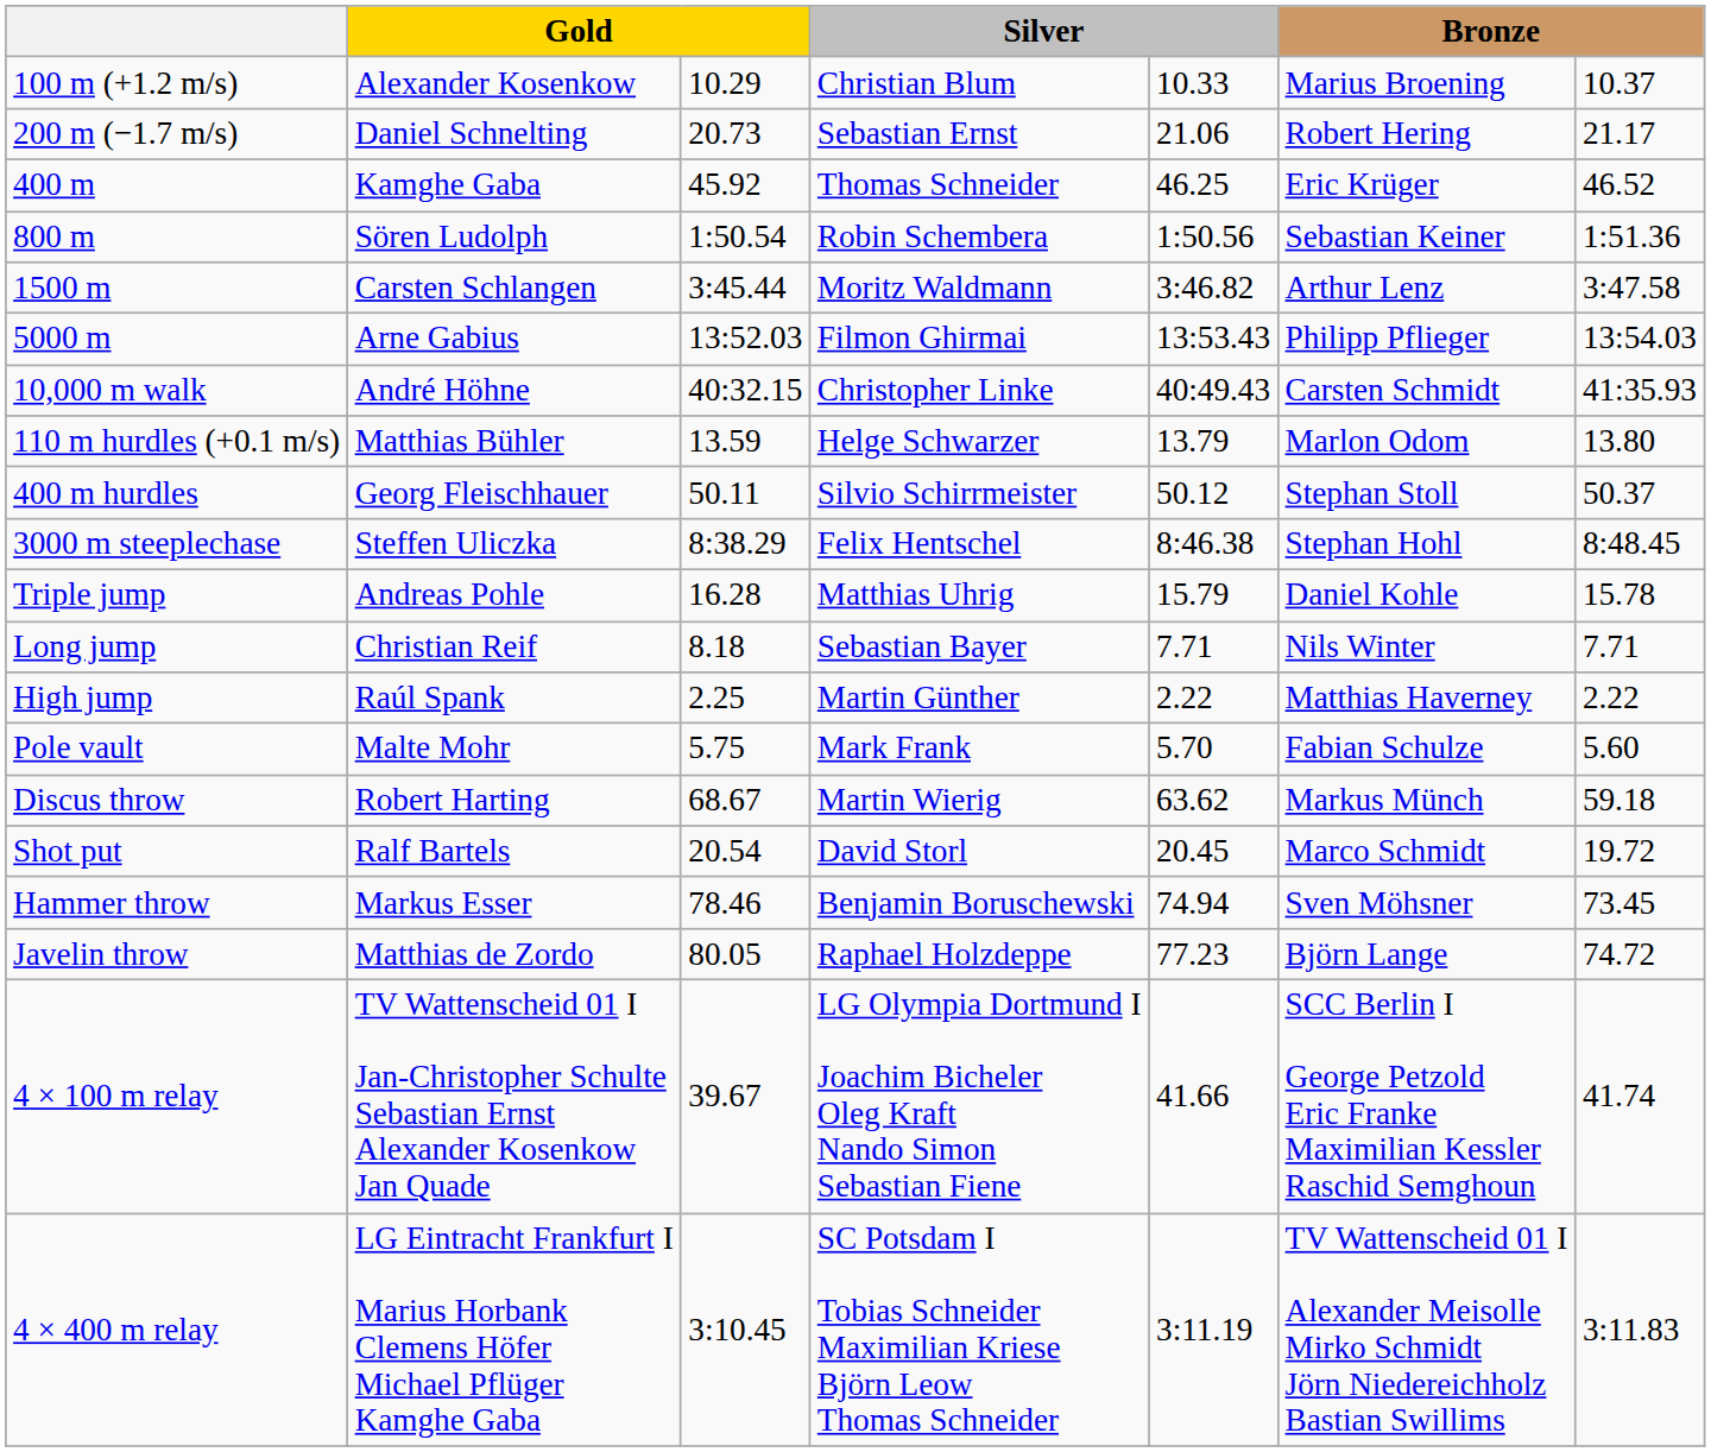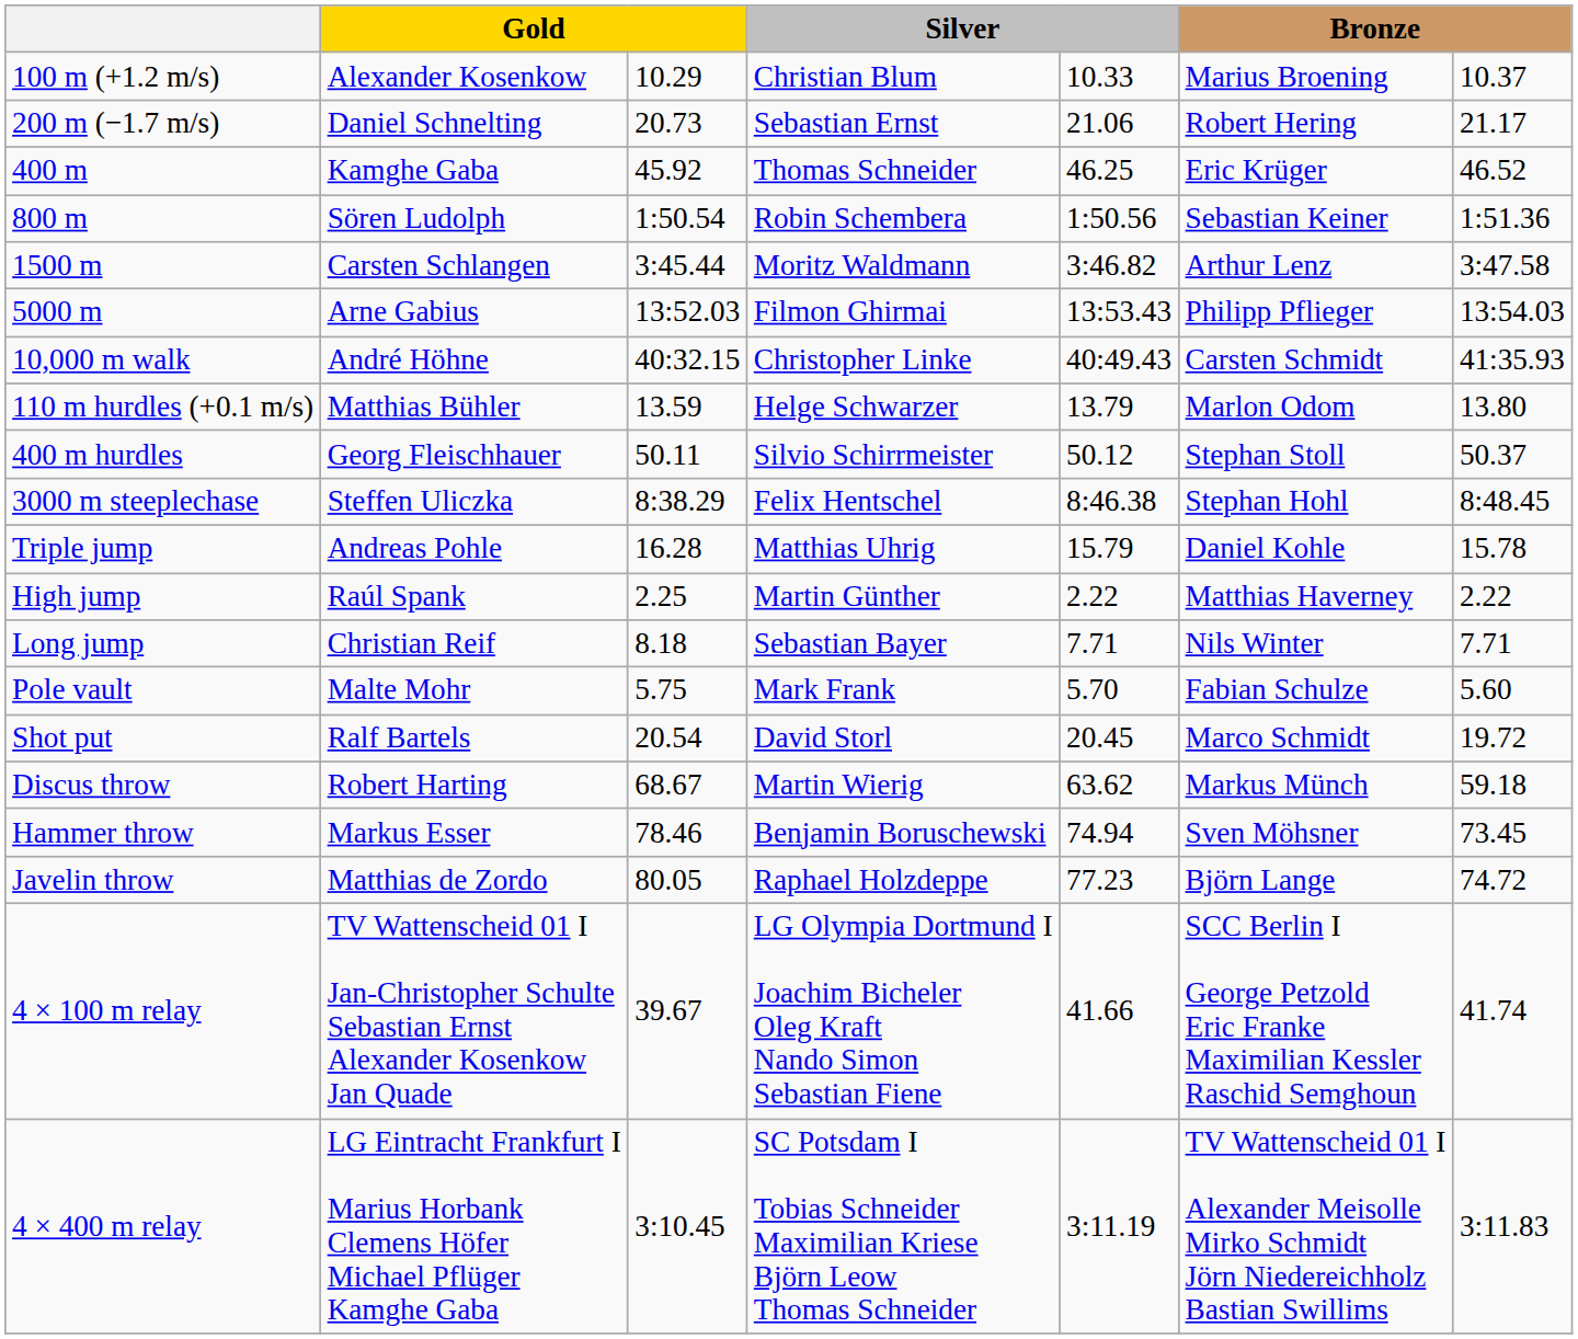rows swapped: Long jump <-> High jump
rows swapped: Shot put <-> Discus throw
